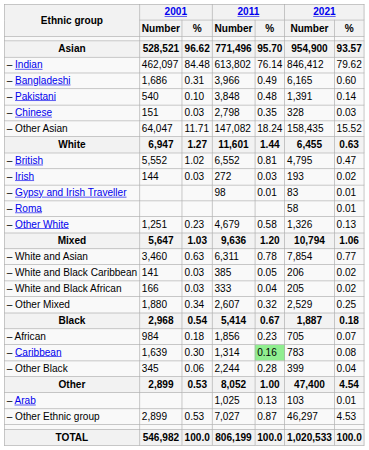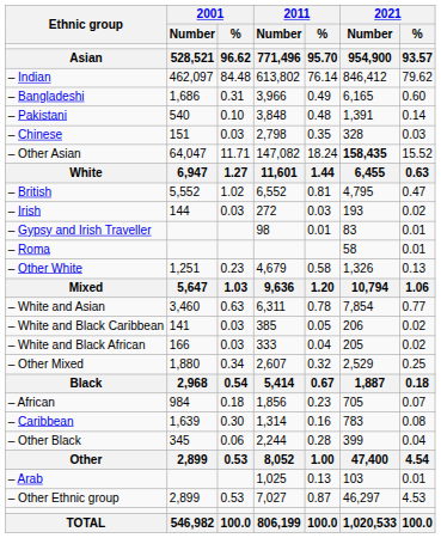– Other Asian | 2021 / Number: normal -> bold
– Caribbean | 2011 / %: lightgreen background -> no background
